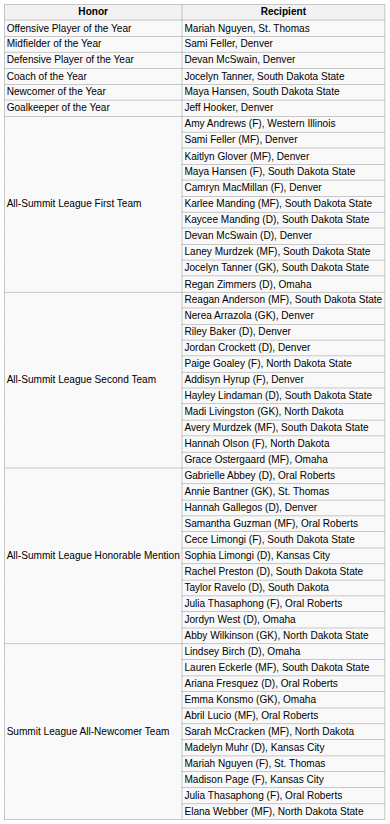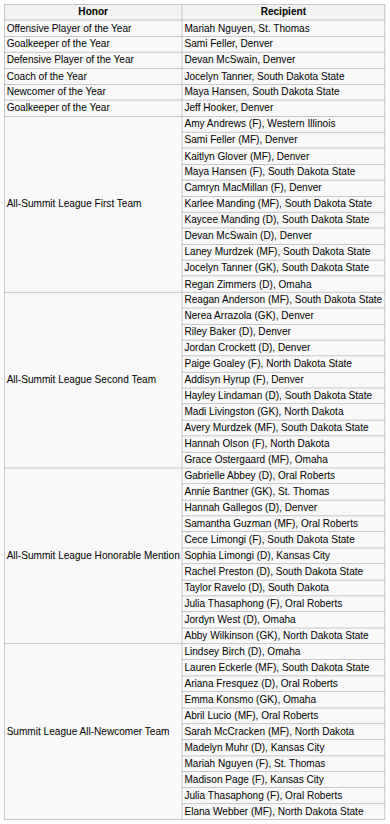row 3 | Honor: Midfielder of the Year -> Goalkeeper of the Year
